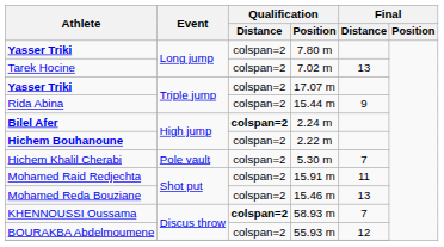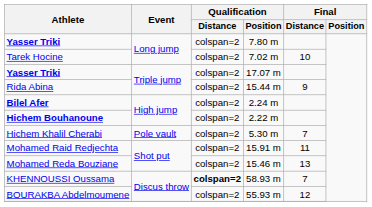Tarek Hocine | Final / Distance: 13 -> 10
Bilel Afer | Qualification / Distance: bold -> normal
